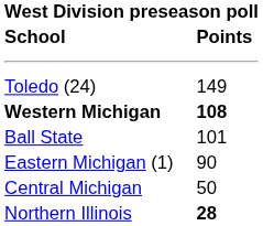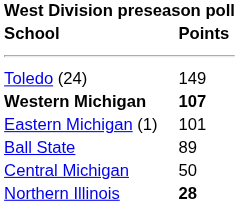row 4 | Points: 108 -> 107
row 5 | School: Ball State -> Eastern Michigan (1)
row 6 | School: Eastern Michigan (1) -> Ball State
row 6 | Points: 90 -> 89
